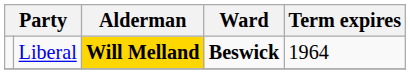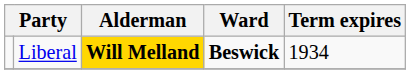Liberal | Term expires: 1964 -> 1934
